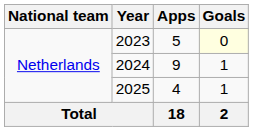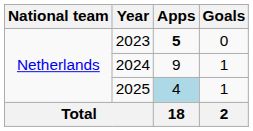2023 | Apps: normal -> bold
2023 | Goals: lightyellow background -> no background
2025 | Apps: no background -> lightblue background
